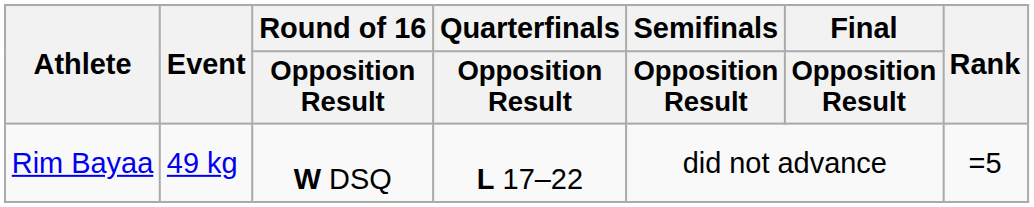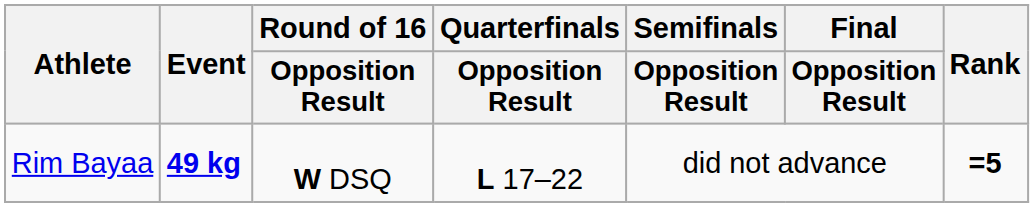Rim Bayaa | Event: normal -> bold
Rim Bayaa | Rank: normal -> bold
